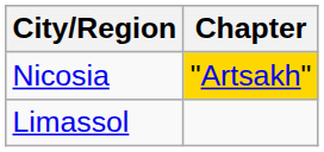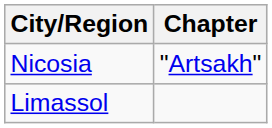Nicosia | Chapter: gold background -> no background
